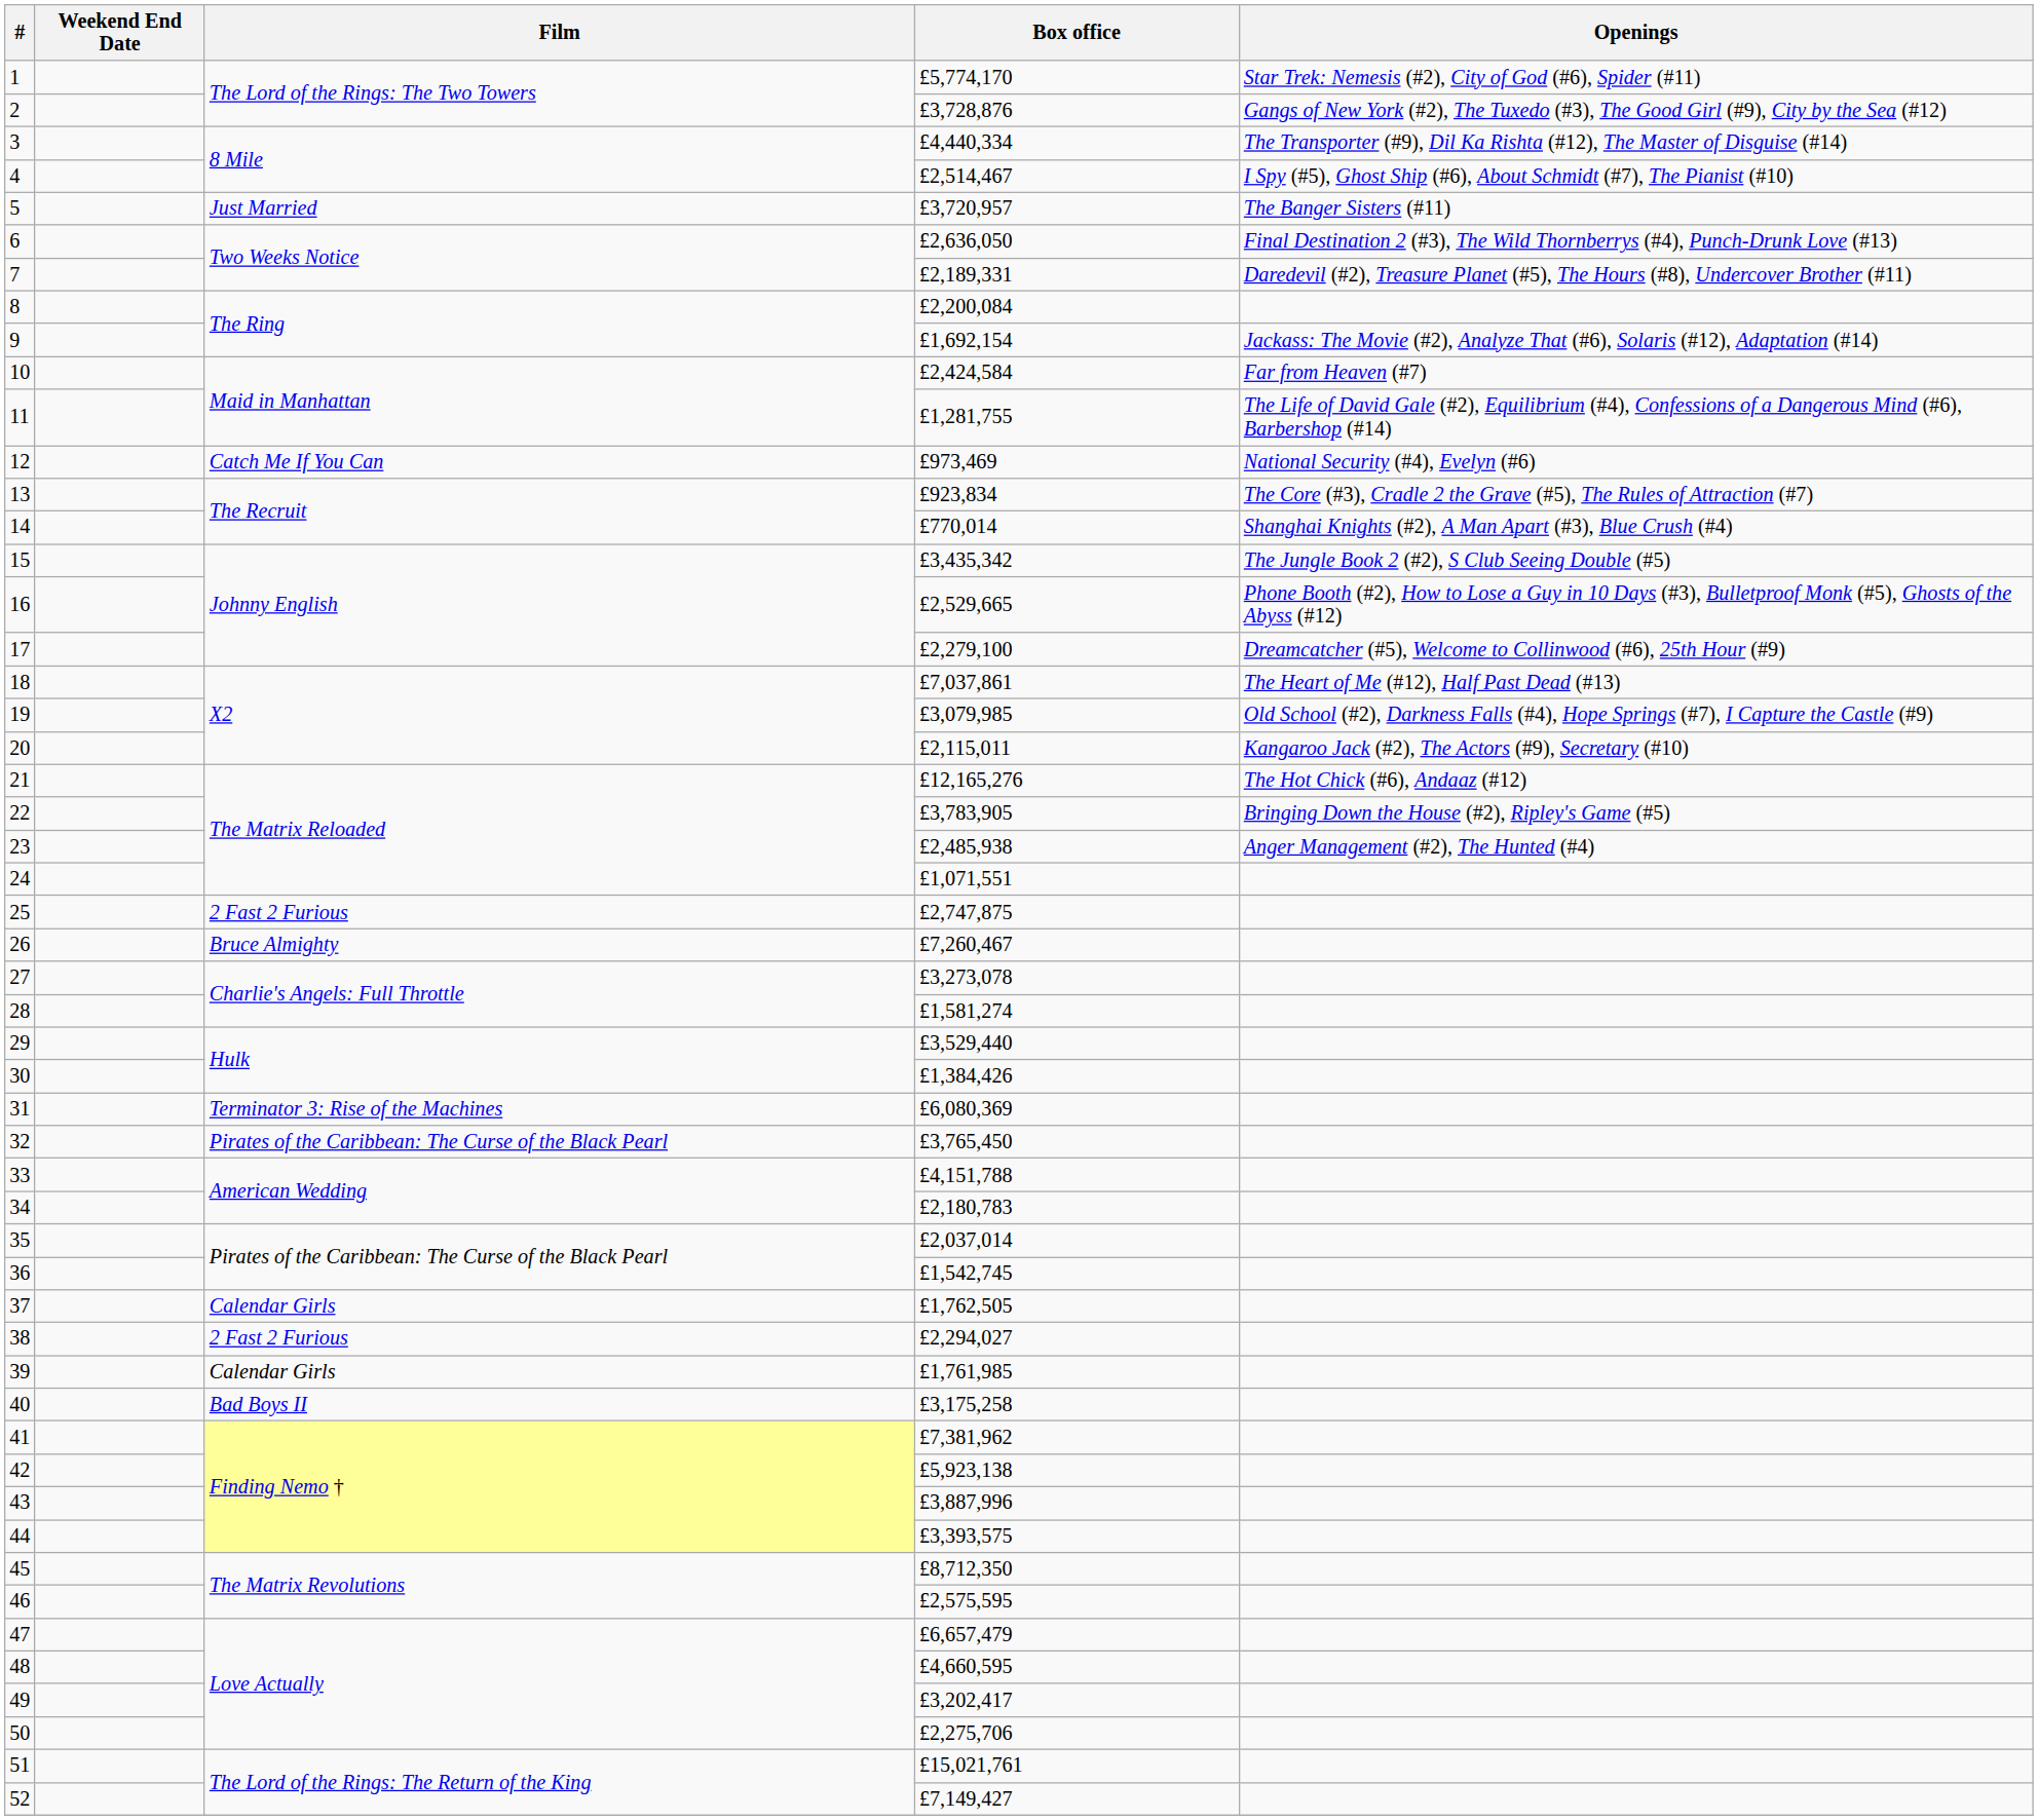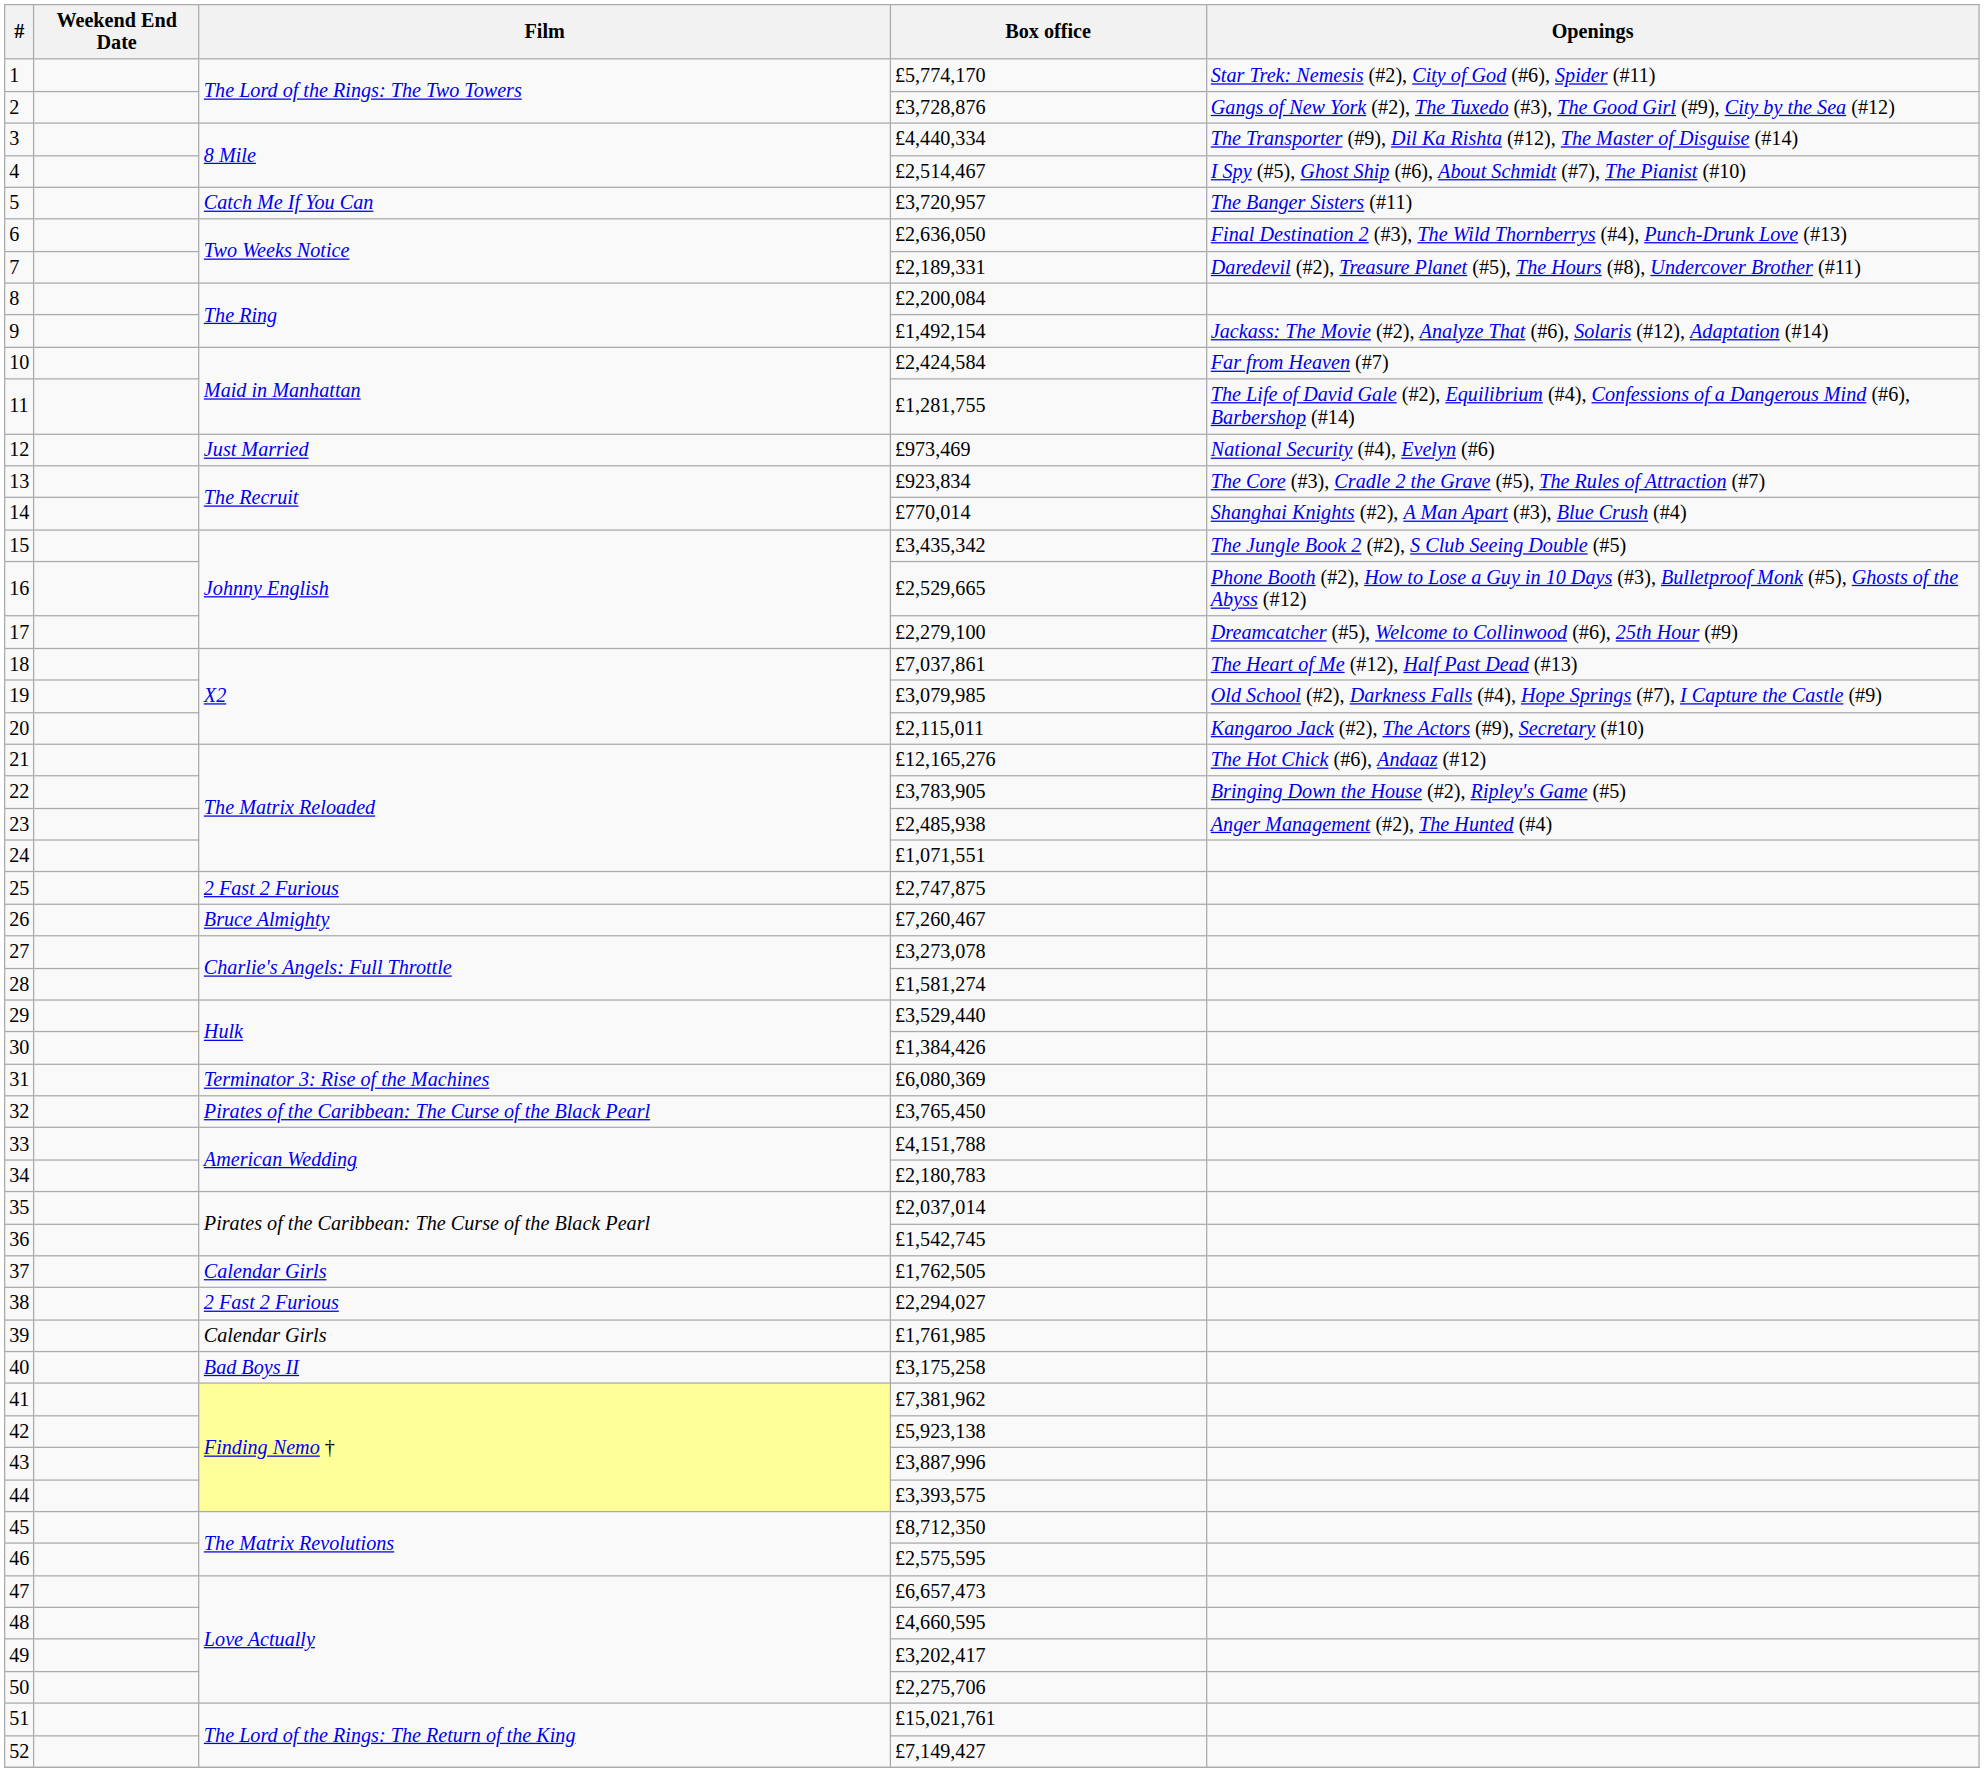5 | Film: Just Married -> Catch Me If You Can
9 | Box office: £1,692,154 -> £1,492,154
12 | Film: Catch Me If You Can -> Just Married
47 | Box office: £6,657,479 -> £6,657,473
